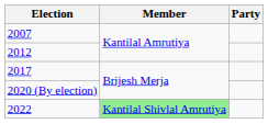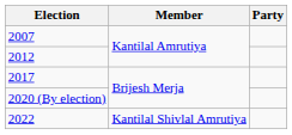2022 | Member: lightgreen background -> no background
